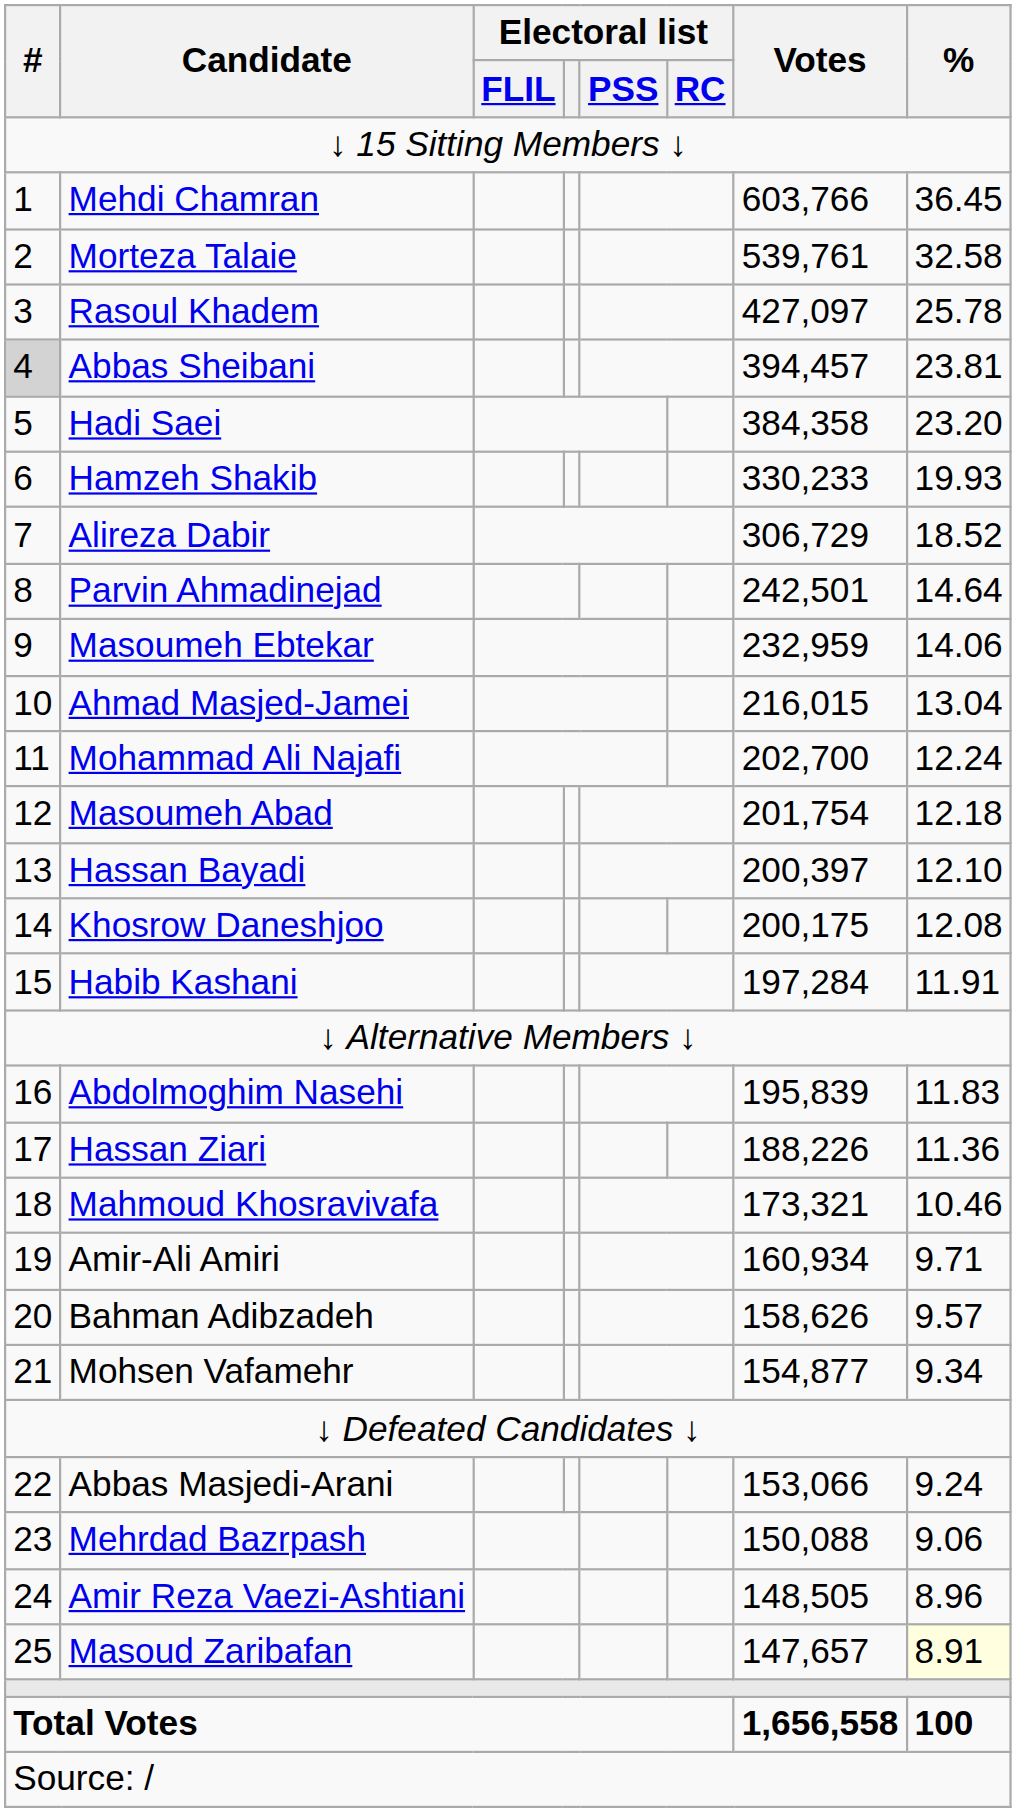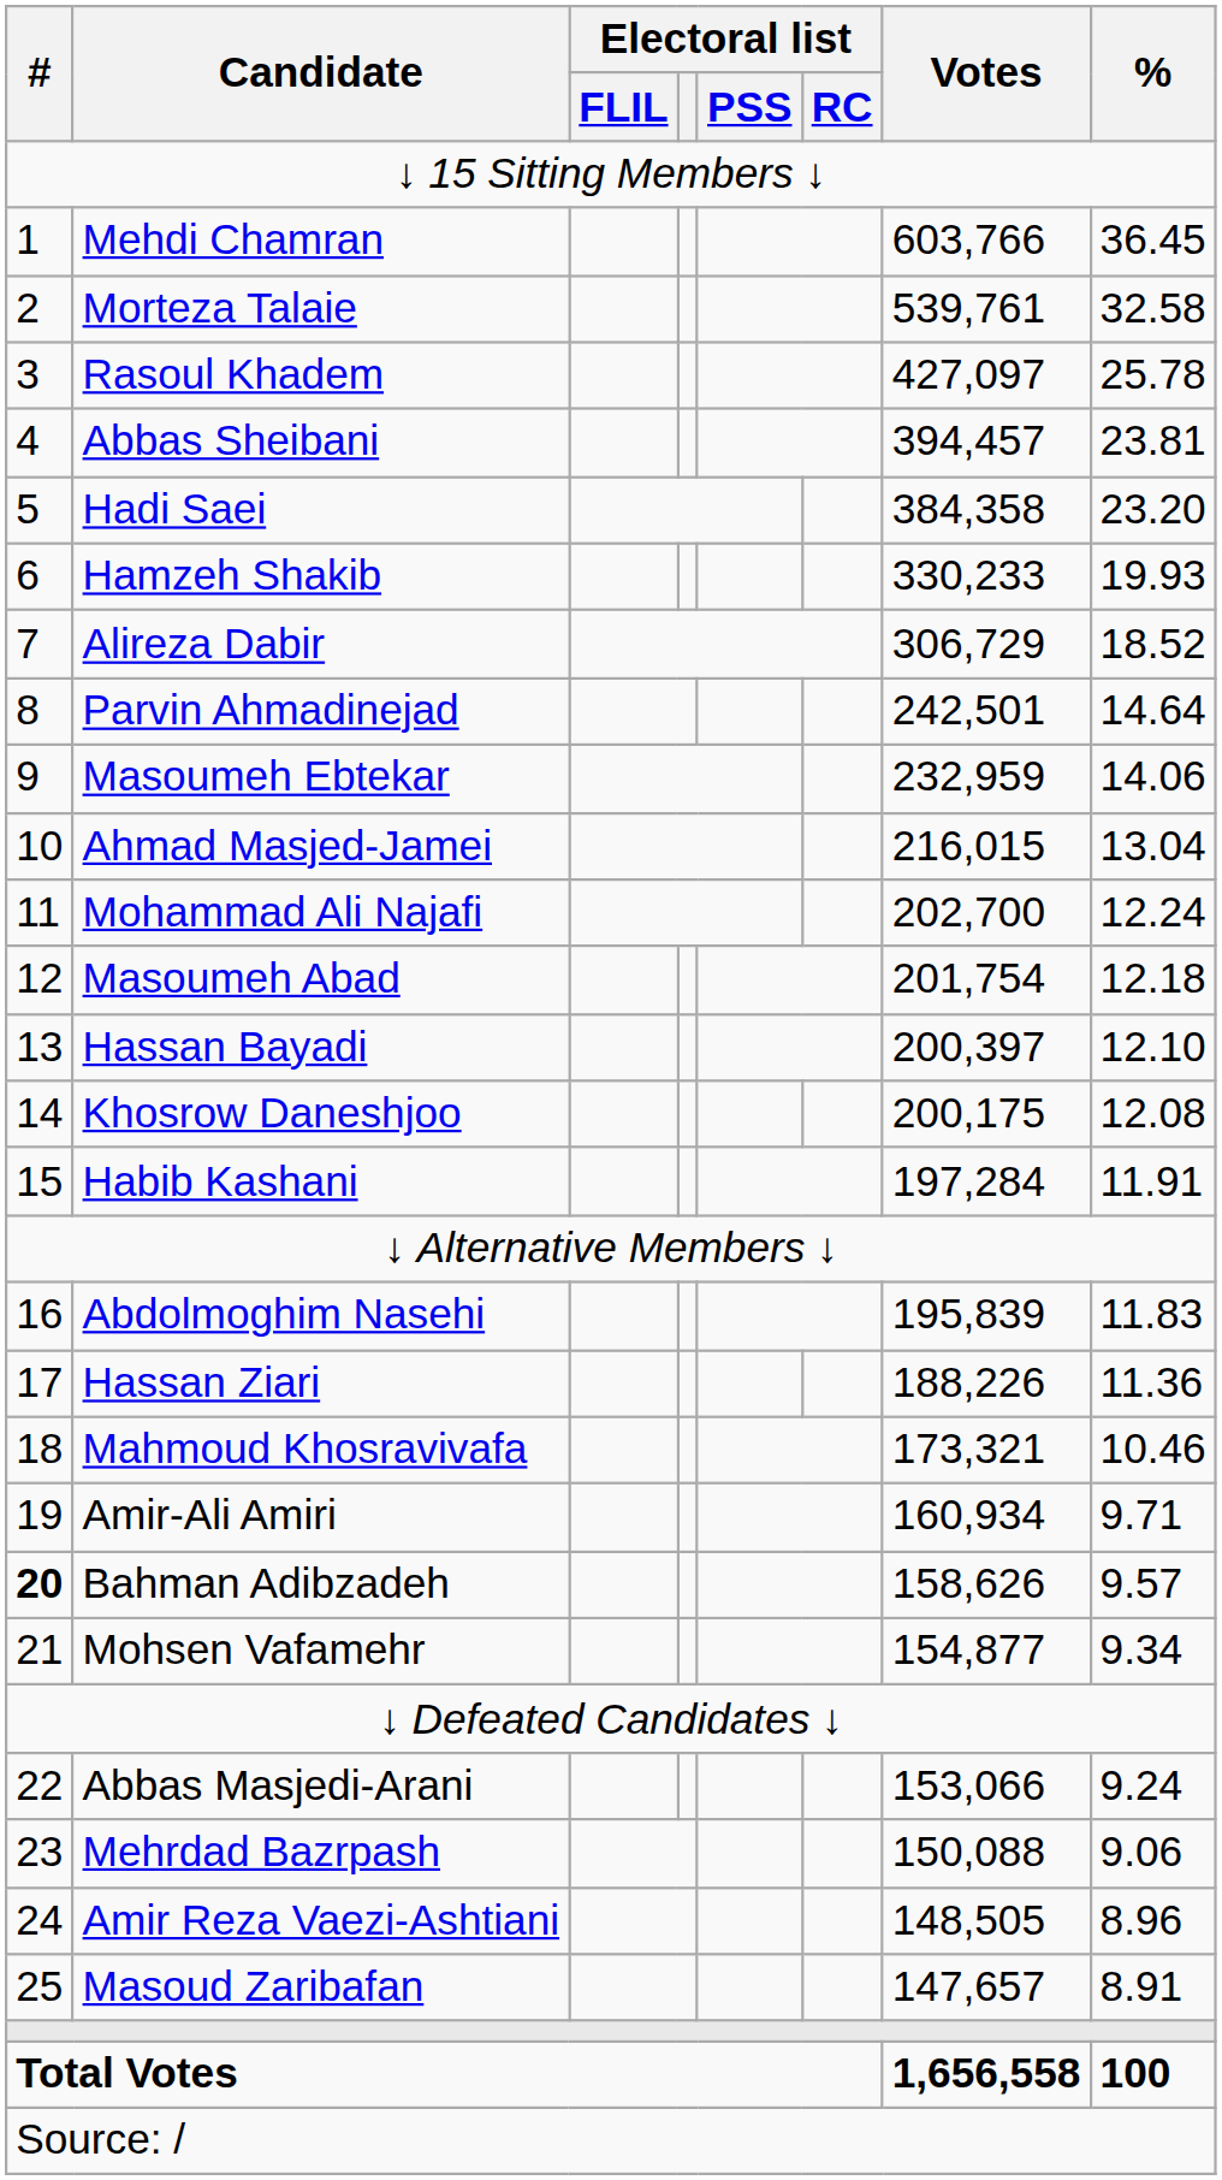Abbas Sheibani | #: lightgrey background -> no background
Bahman Adibzadeh | #: normal -> bold
Masoud Zaribafan | %: lightyellow background -> no background
